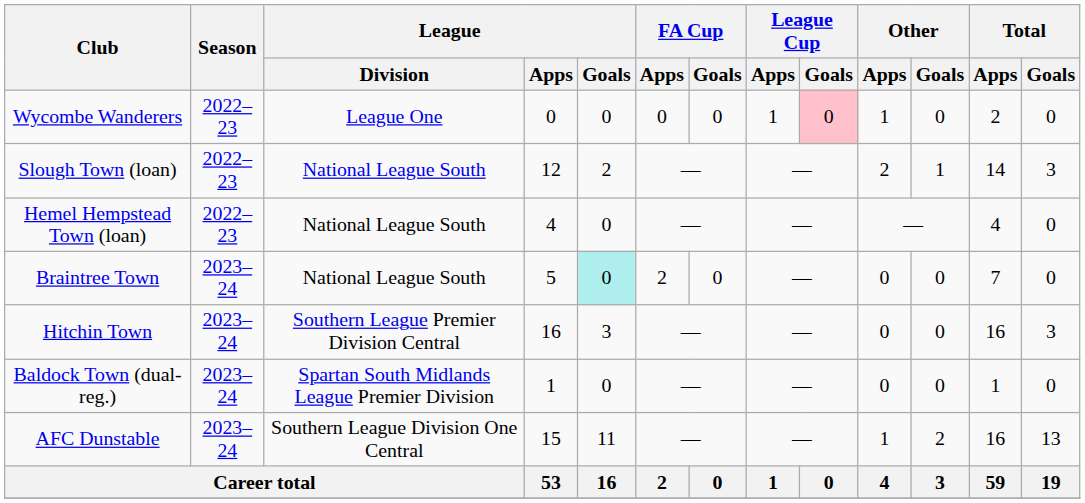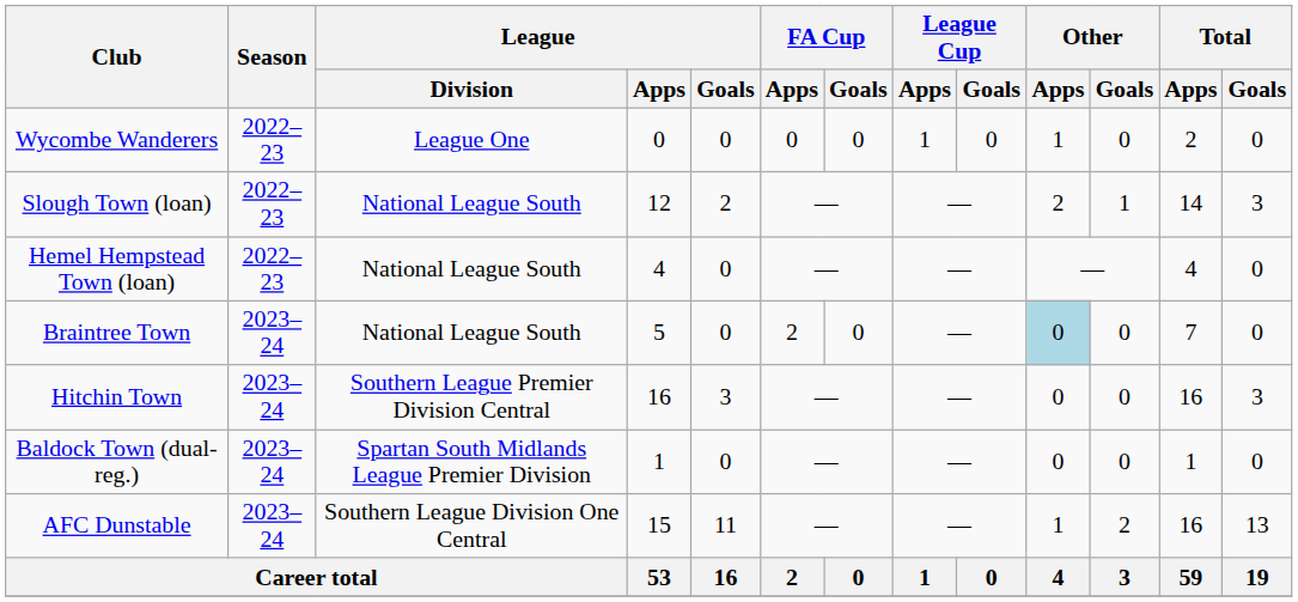Wycombe Wanderers | League Cup / Goals: pink background -> no background
Braintree Town | League / Goals: paleturquoise background -> no background
Braintree Town | Other / Apps: no background -> lightblue background
